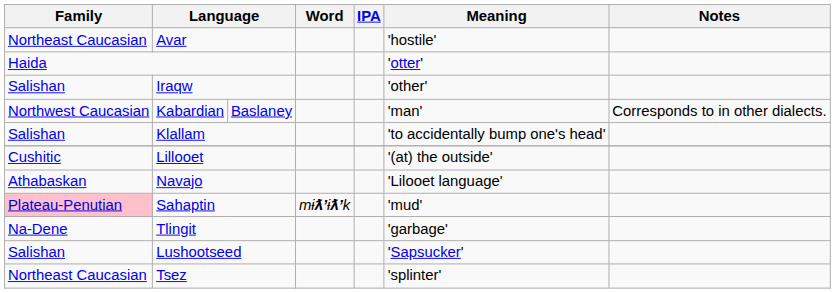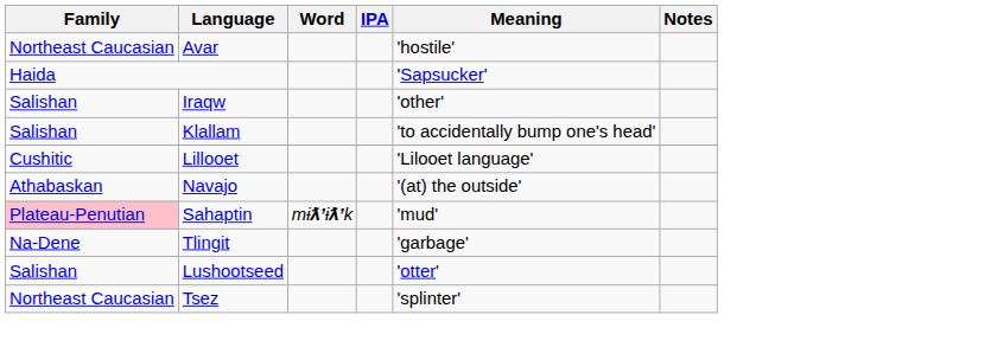Haida | Meaning: 'otter' -> 'Sapsucker'
- row: Northwest Caucasian | Kabardian | Baslaney | 'man' | Corresponds to in other dialects.
Lillooet | Meaning: '(at) the outside' -> 'Lilooet language'
Navajo | Meaning: 'Lilooet language' -> '(at) the outside'
Lushootseed | Meaning: 'Sapsucker' -> 'otter'
